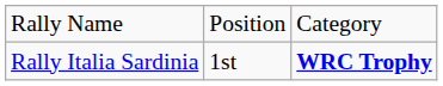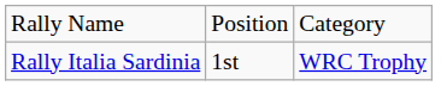Rally Italia Sardinia | column 3: bold -> normal
